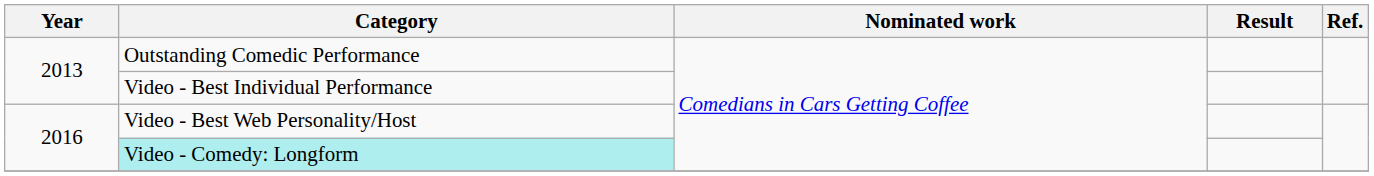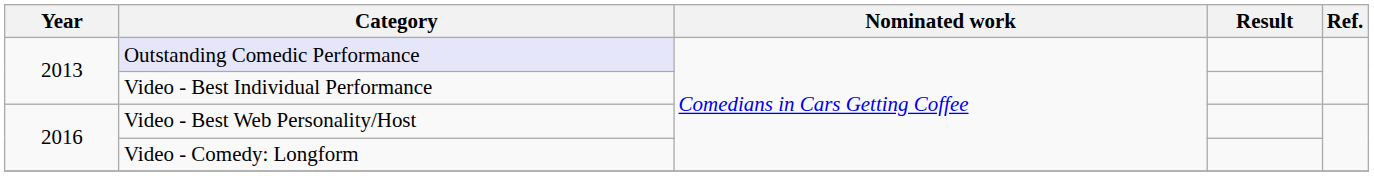Outstanding Comedic Performance | Category: no background -> lavender background
Video - Comedy: Longform | Category: paleturquoise background -> no background
